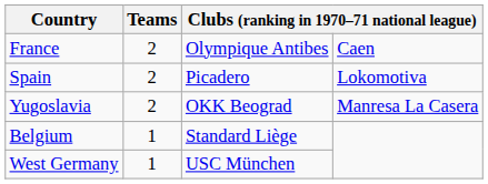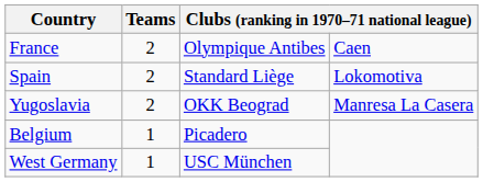Spain | column 3: Picadero -> Standard Liège
Belgium | column 3: Standard Liège -> Picadero
